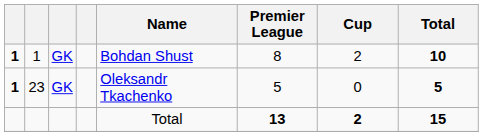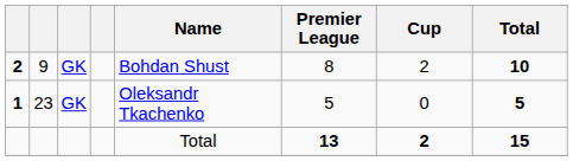row 2 | column 1: 1 -> 2
row 2 | column 2: 1 -> 9
